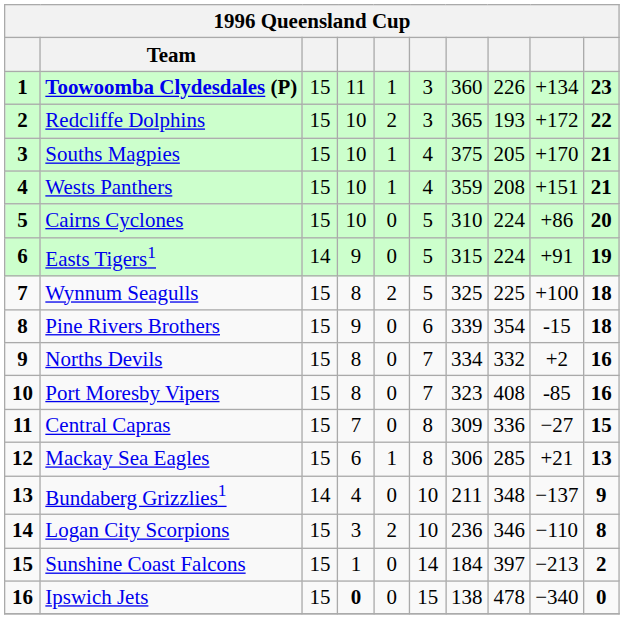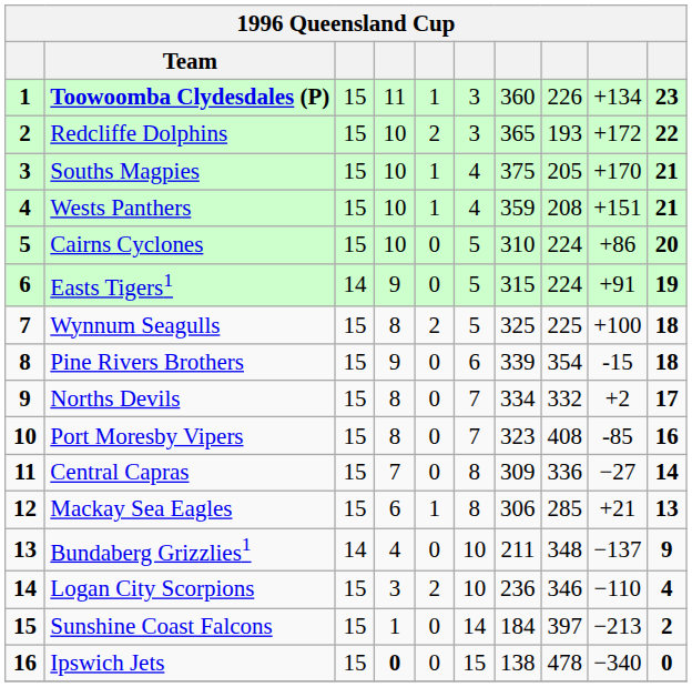Norths Devils | column 10: 16 -> 17
Central Capras | column 10: 15 -> 14
Logan City Scorpions | column 10: 8 -> 4
